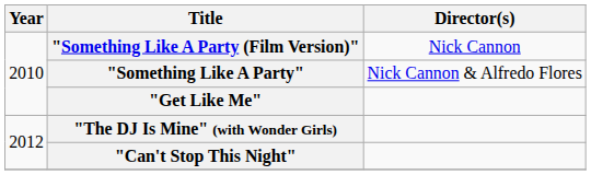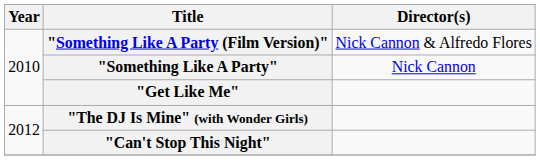"Something Like A Party (Film Version)" | Director(s): Nick Cannon -> Nick Cannon & Alfredo Flores
"Something Like A Party" | Director(s): Nick Cannon & Alfredo Flores -> Nick Cannon
